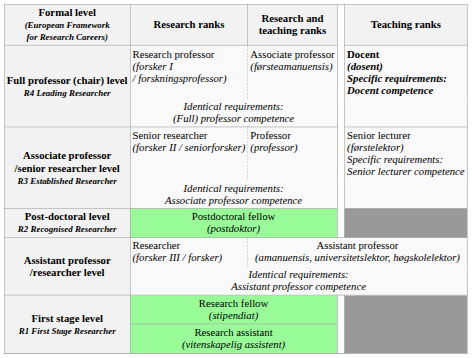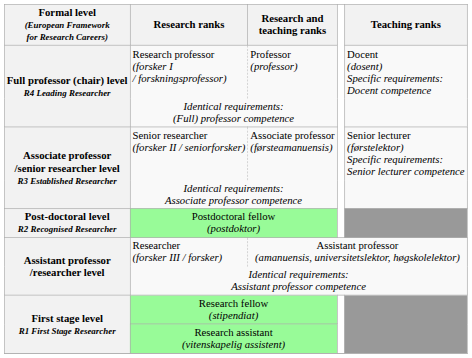Research professor (forsker I / forskningsprofessor) | Research and teaching ranks: Associate professor (førsteamanuensis) -> Professor (professor)
Research professor (forsker I / forskningsprofessor) | Teaching ranks: bold -> normal
Senior researcher (forsker II / seniorforsker) | Research and teaching ranks: Professor (professor) -> Associate professor (førsteamanuensis)
